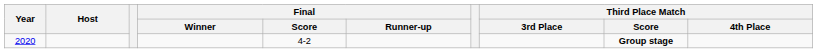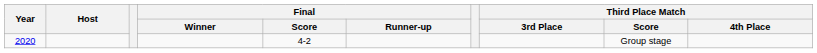2020 | Third Place Match / Score: bold -> normal
